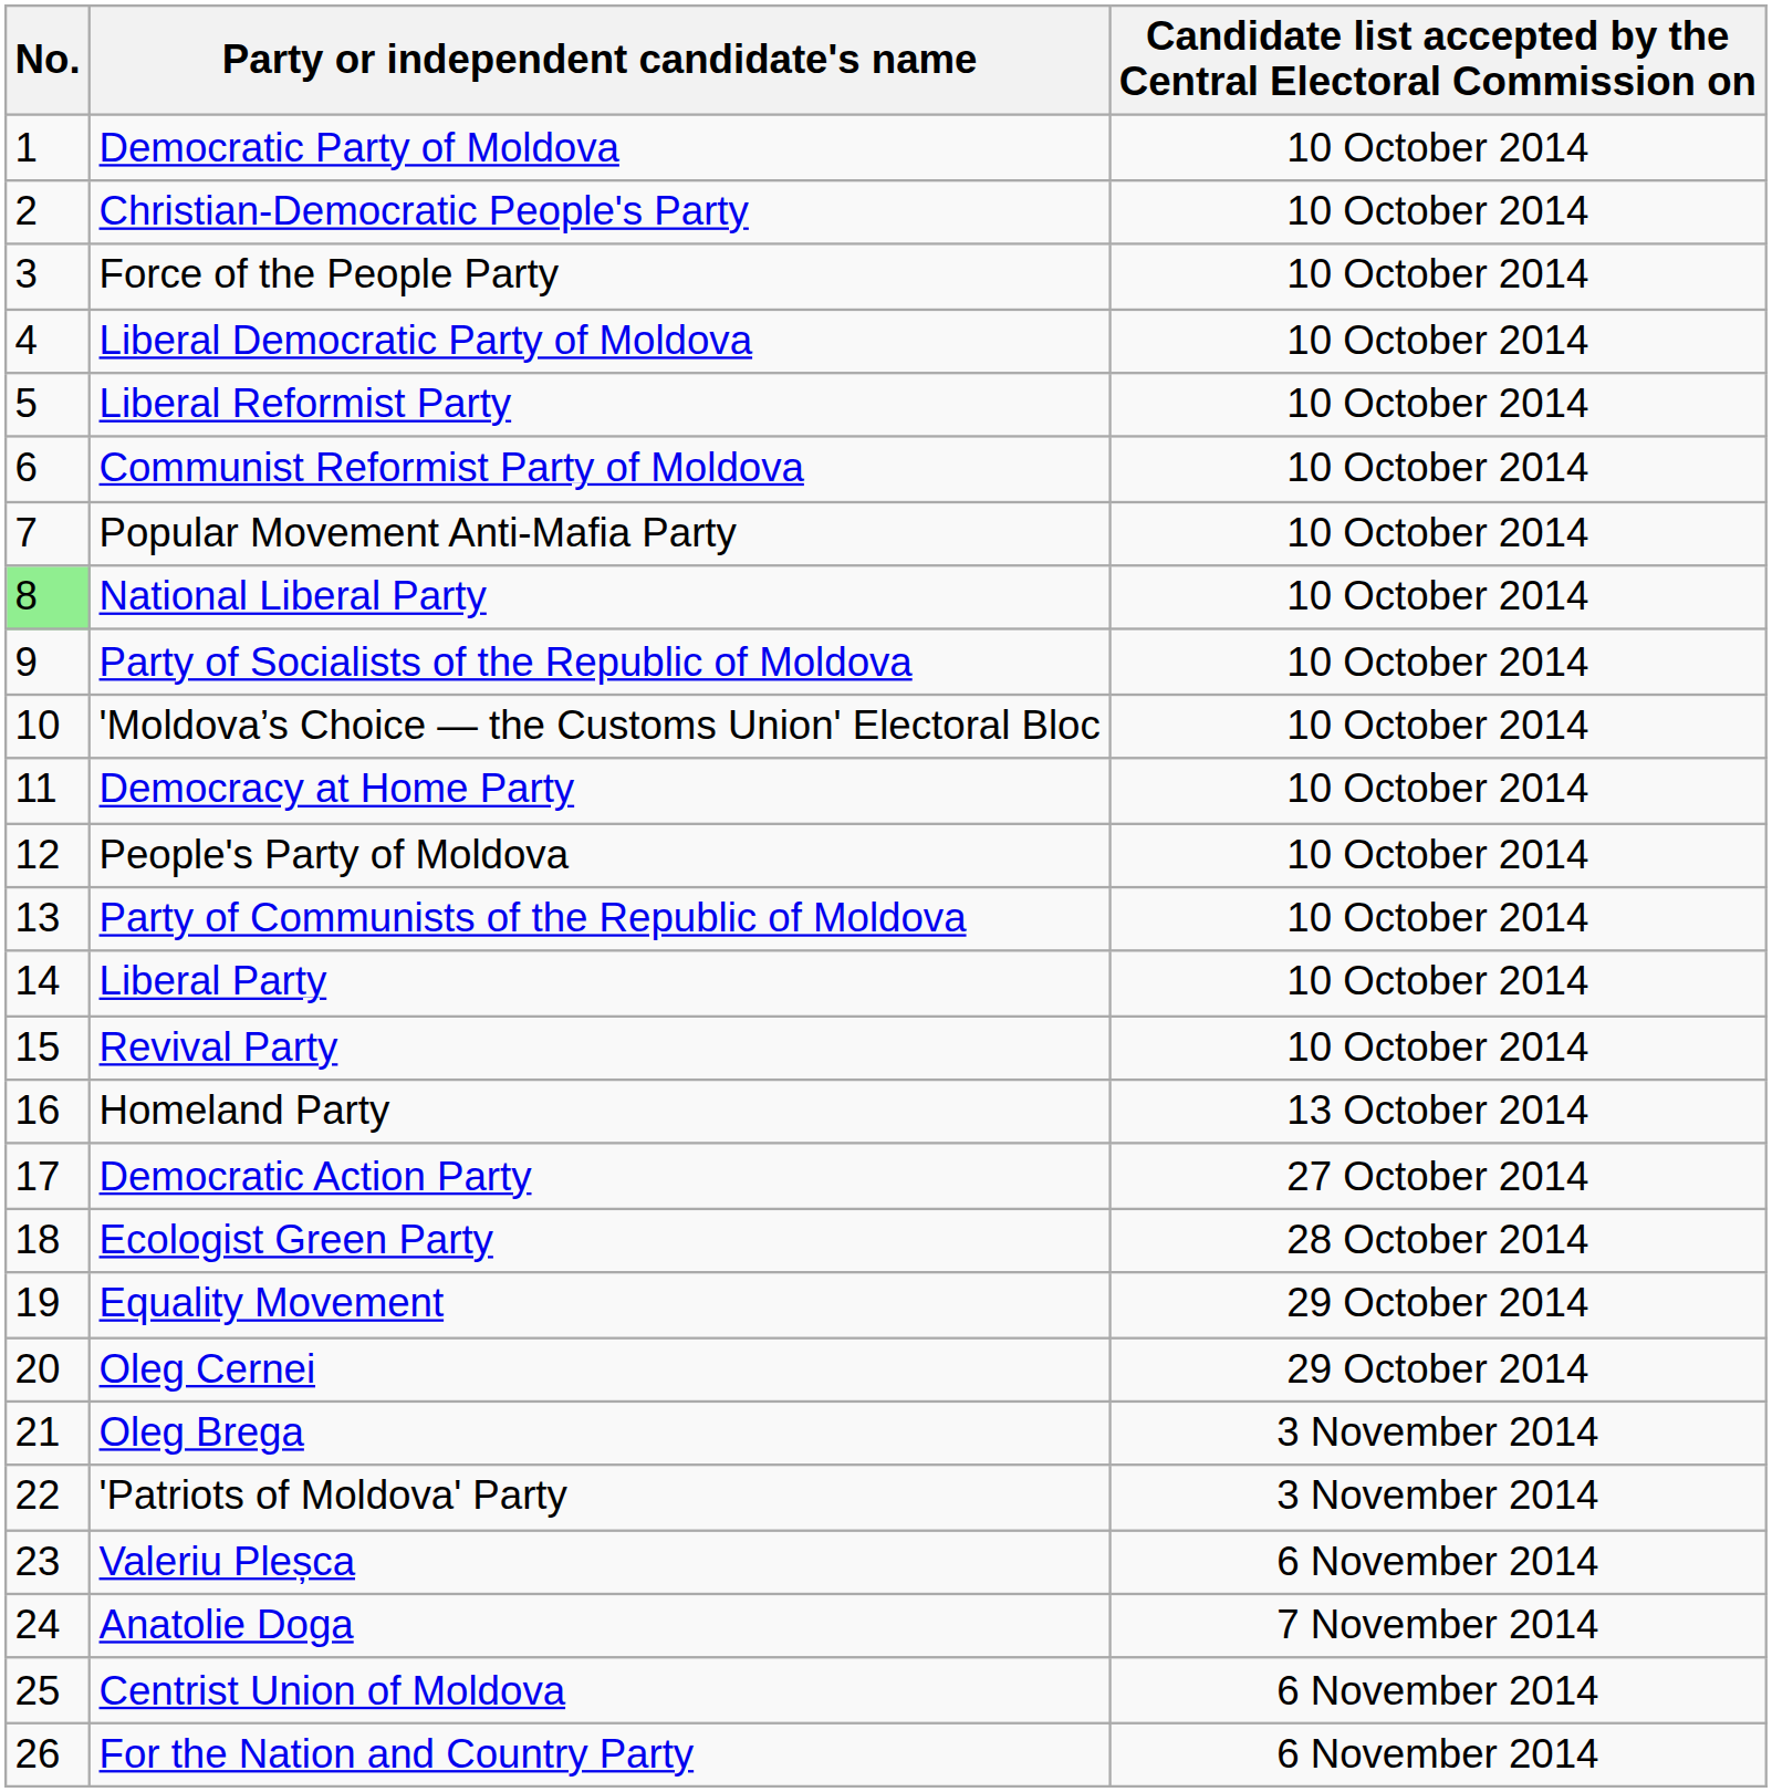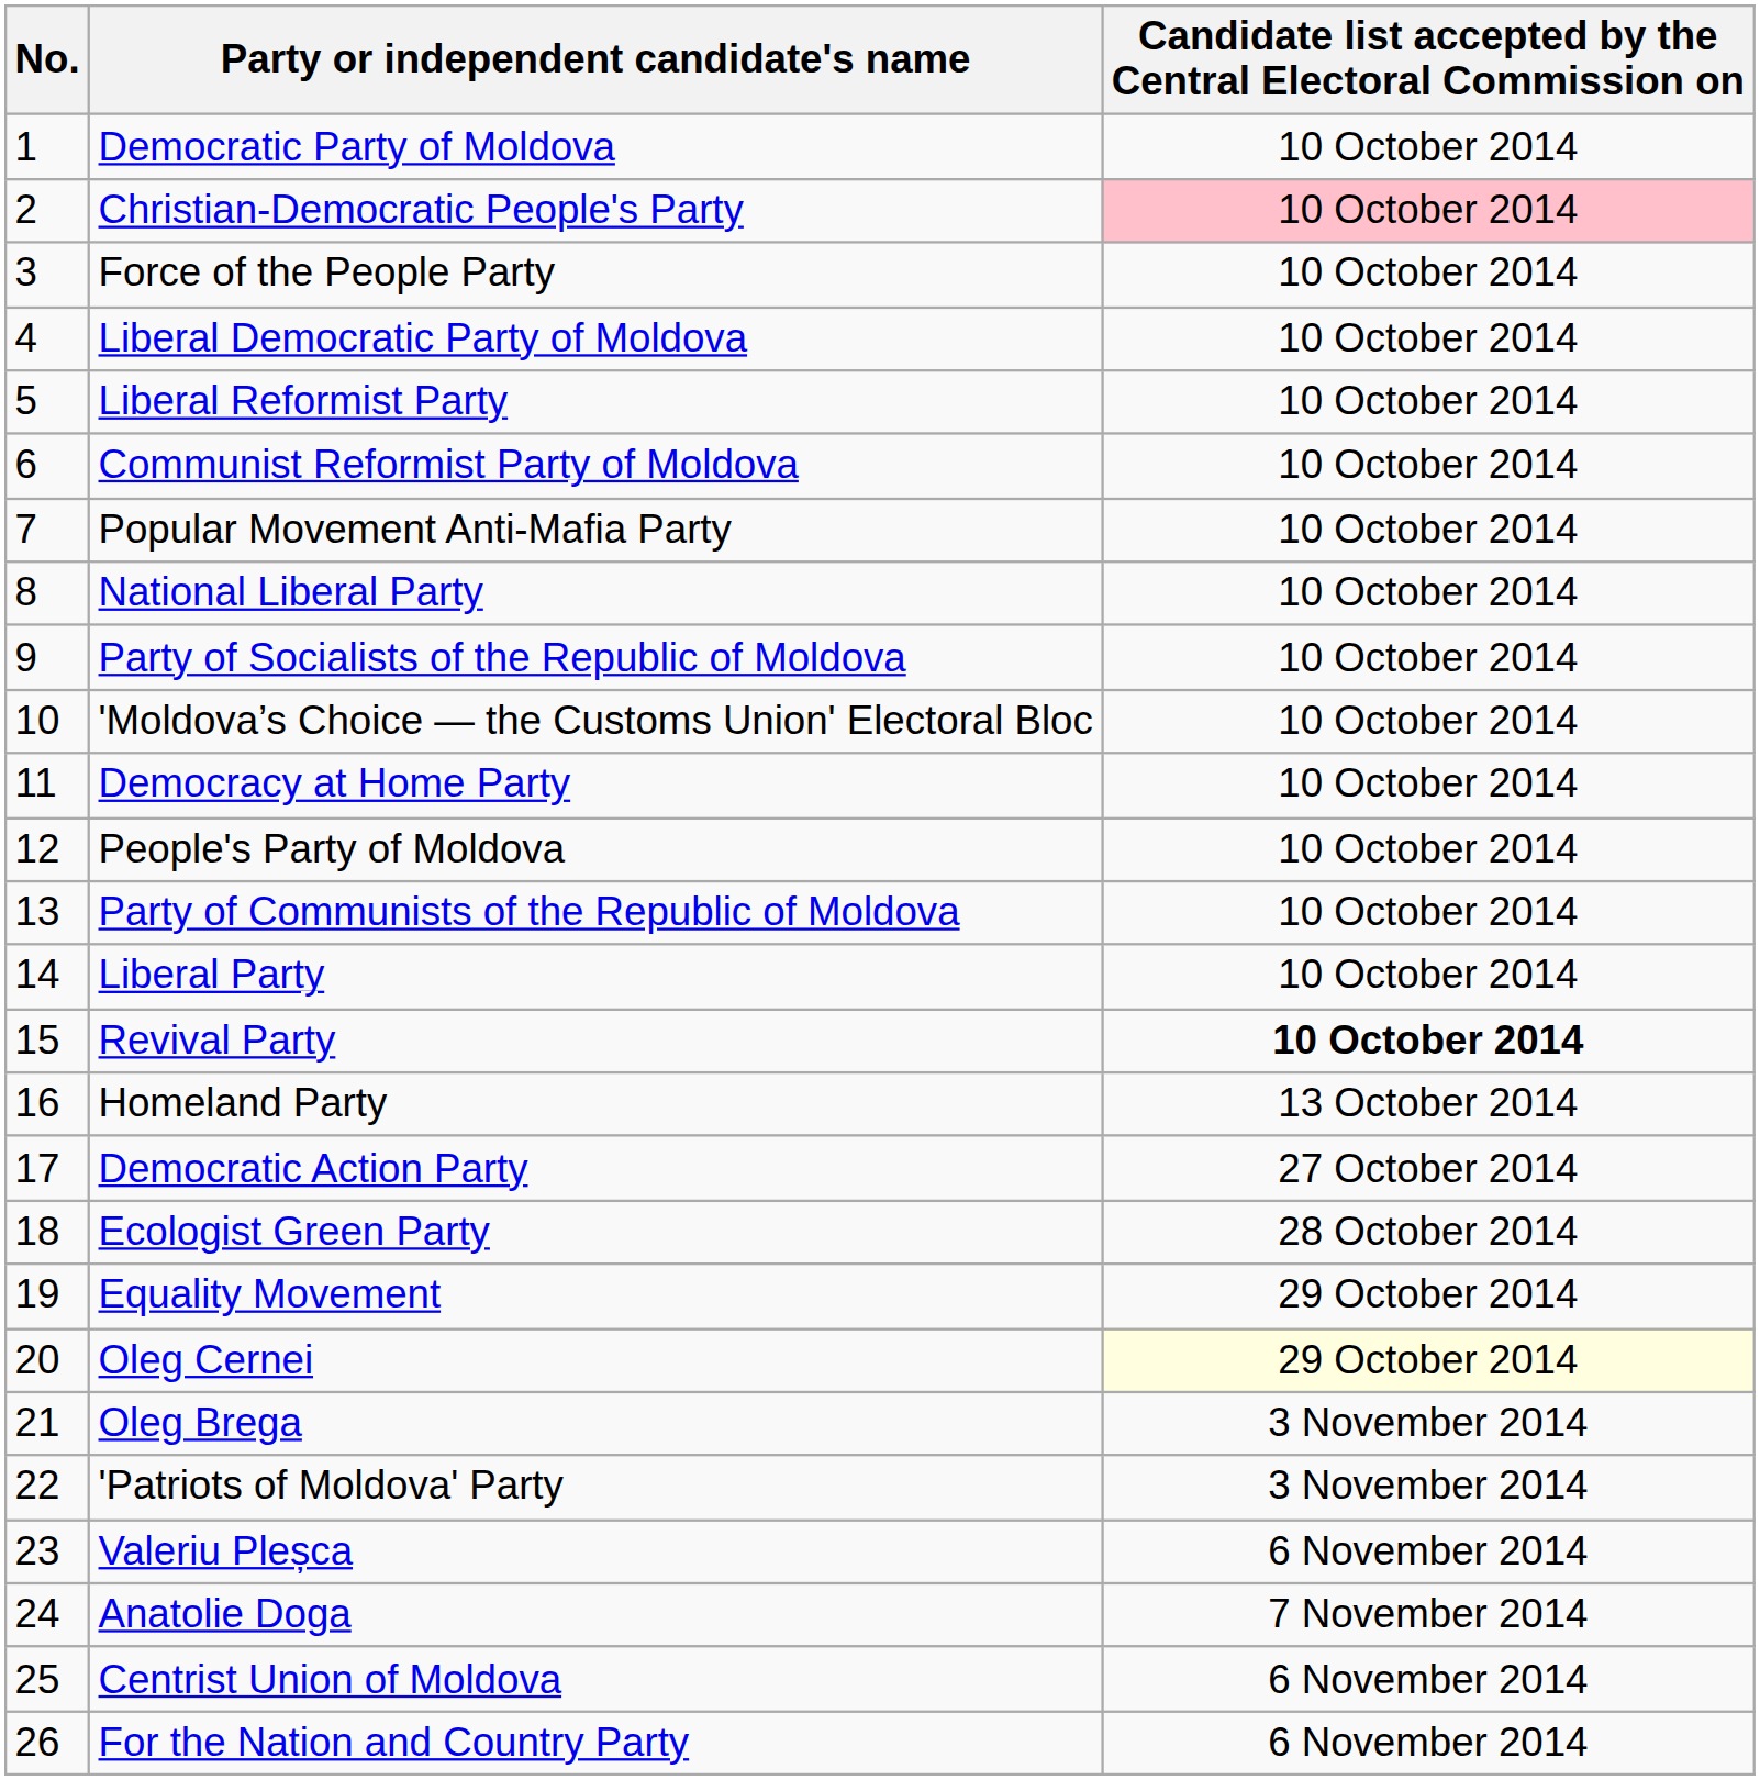Christian-Democratic People's Party | column 3: no background -> pink background
National Liberal Party | No.: lightgreen background -> no background
Revival Party | column 3: normal -> bold
Oleg Cernei | column 3: no background -> lightyellow background
